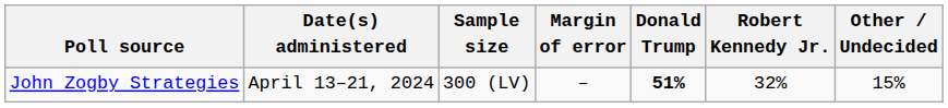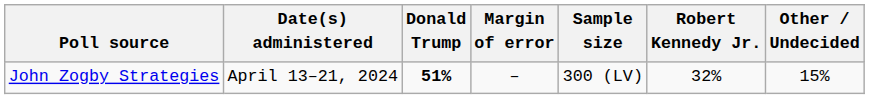columns swapped: Sample size <-> Donald Trump
